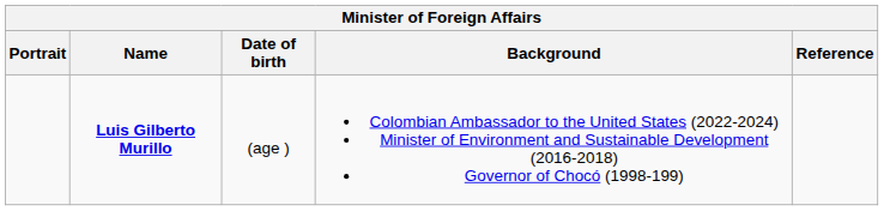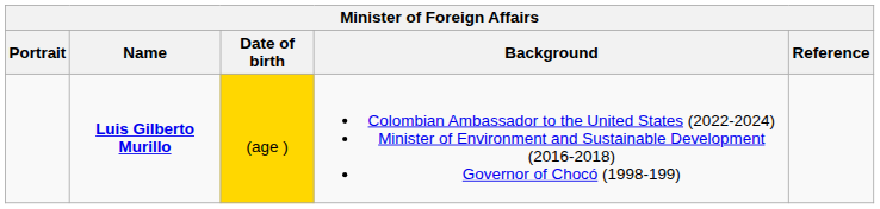Luis Gilberto Murillo | Date of birth: no background -> gold background
